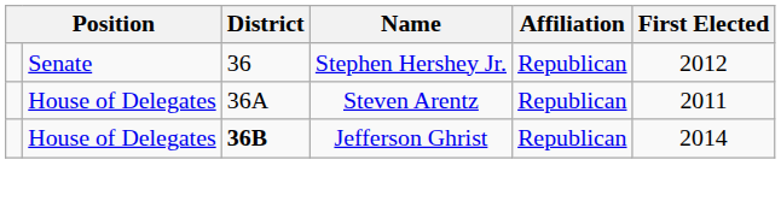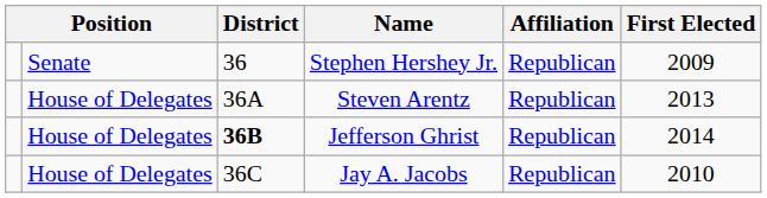Stephen Hershey Jr. | First Elected: 2012 -> 2009
Steven Arentz | First Elected: 2011 -> 2013
+ row: House of Delegates | 36C | Jay A. Jacobs | Republican | 2010
